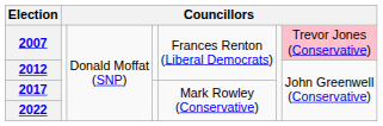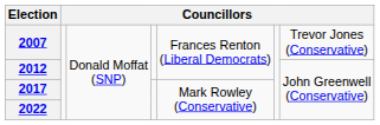2007 | column 7: pink background -> no background
